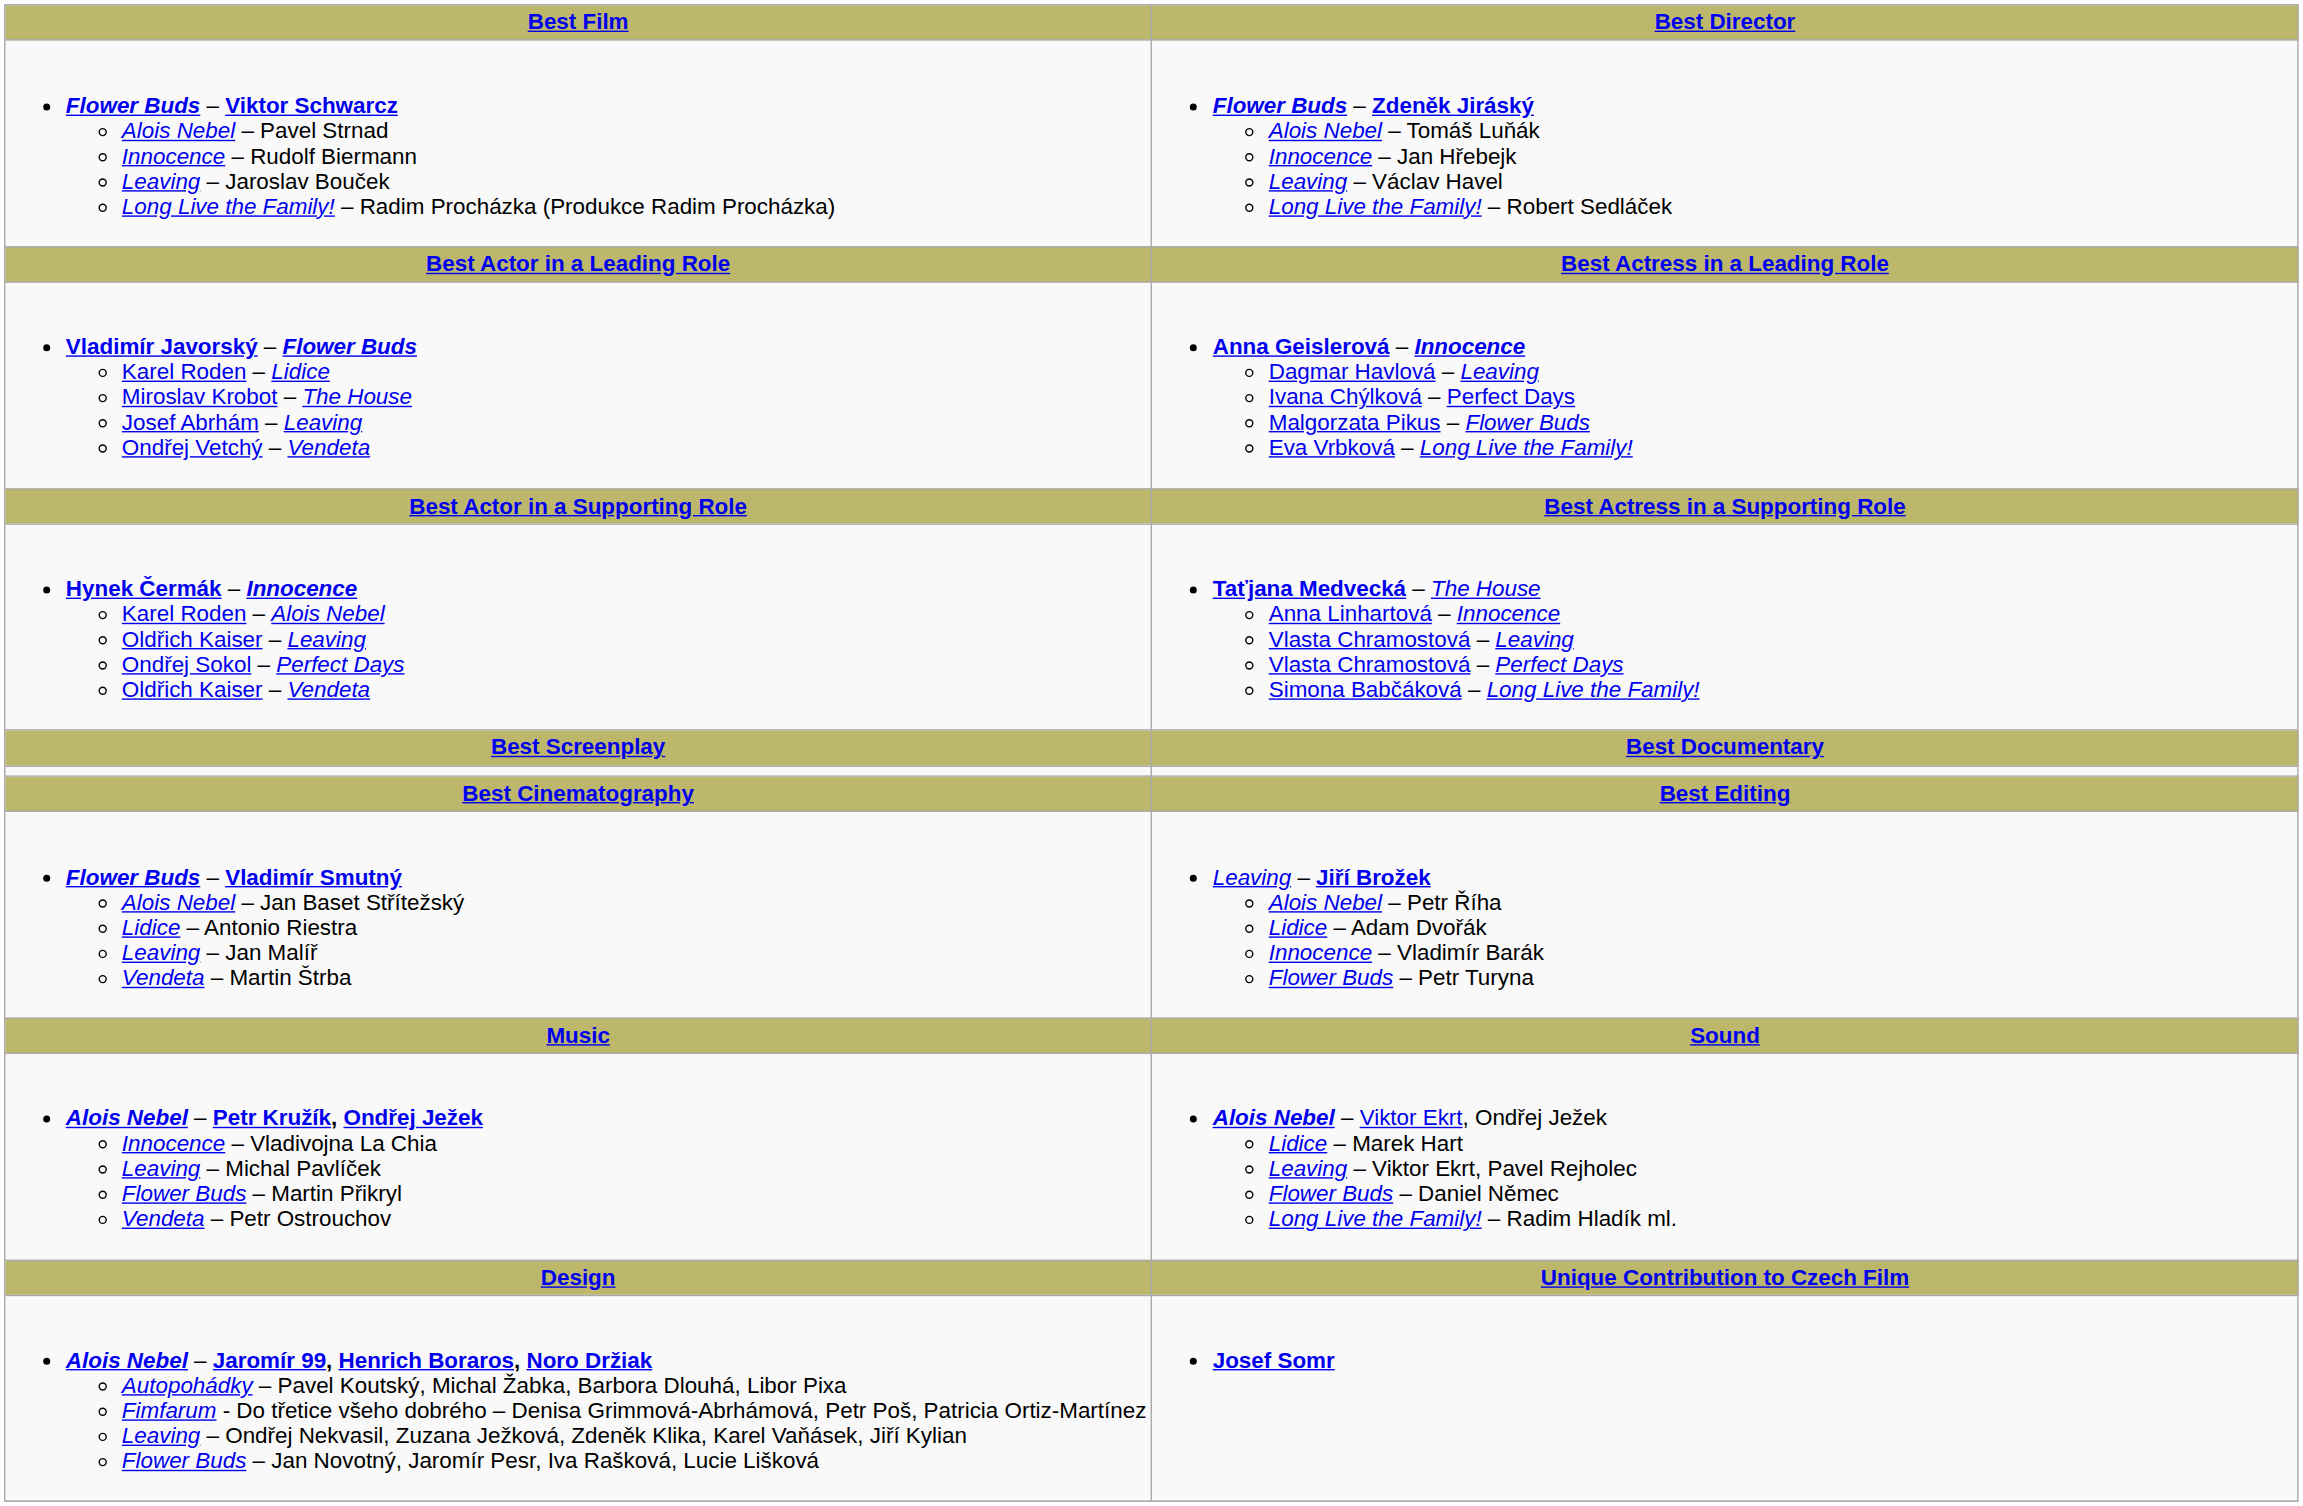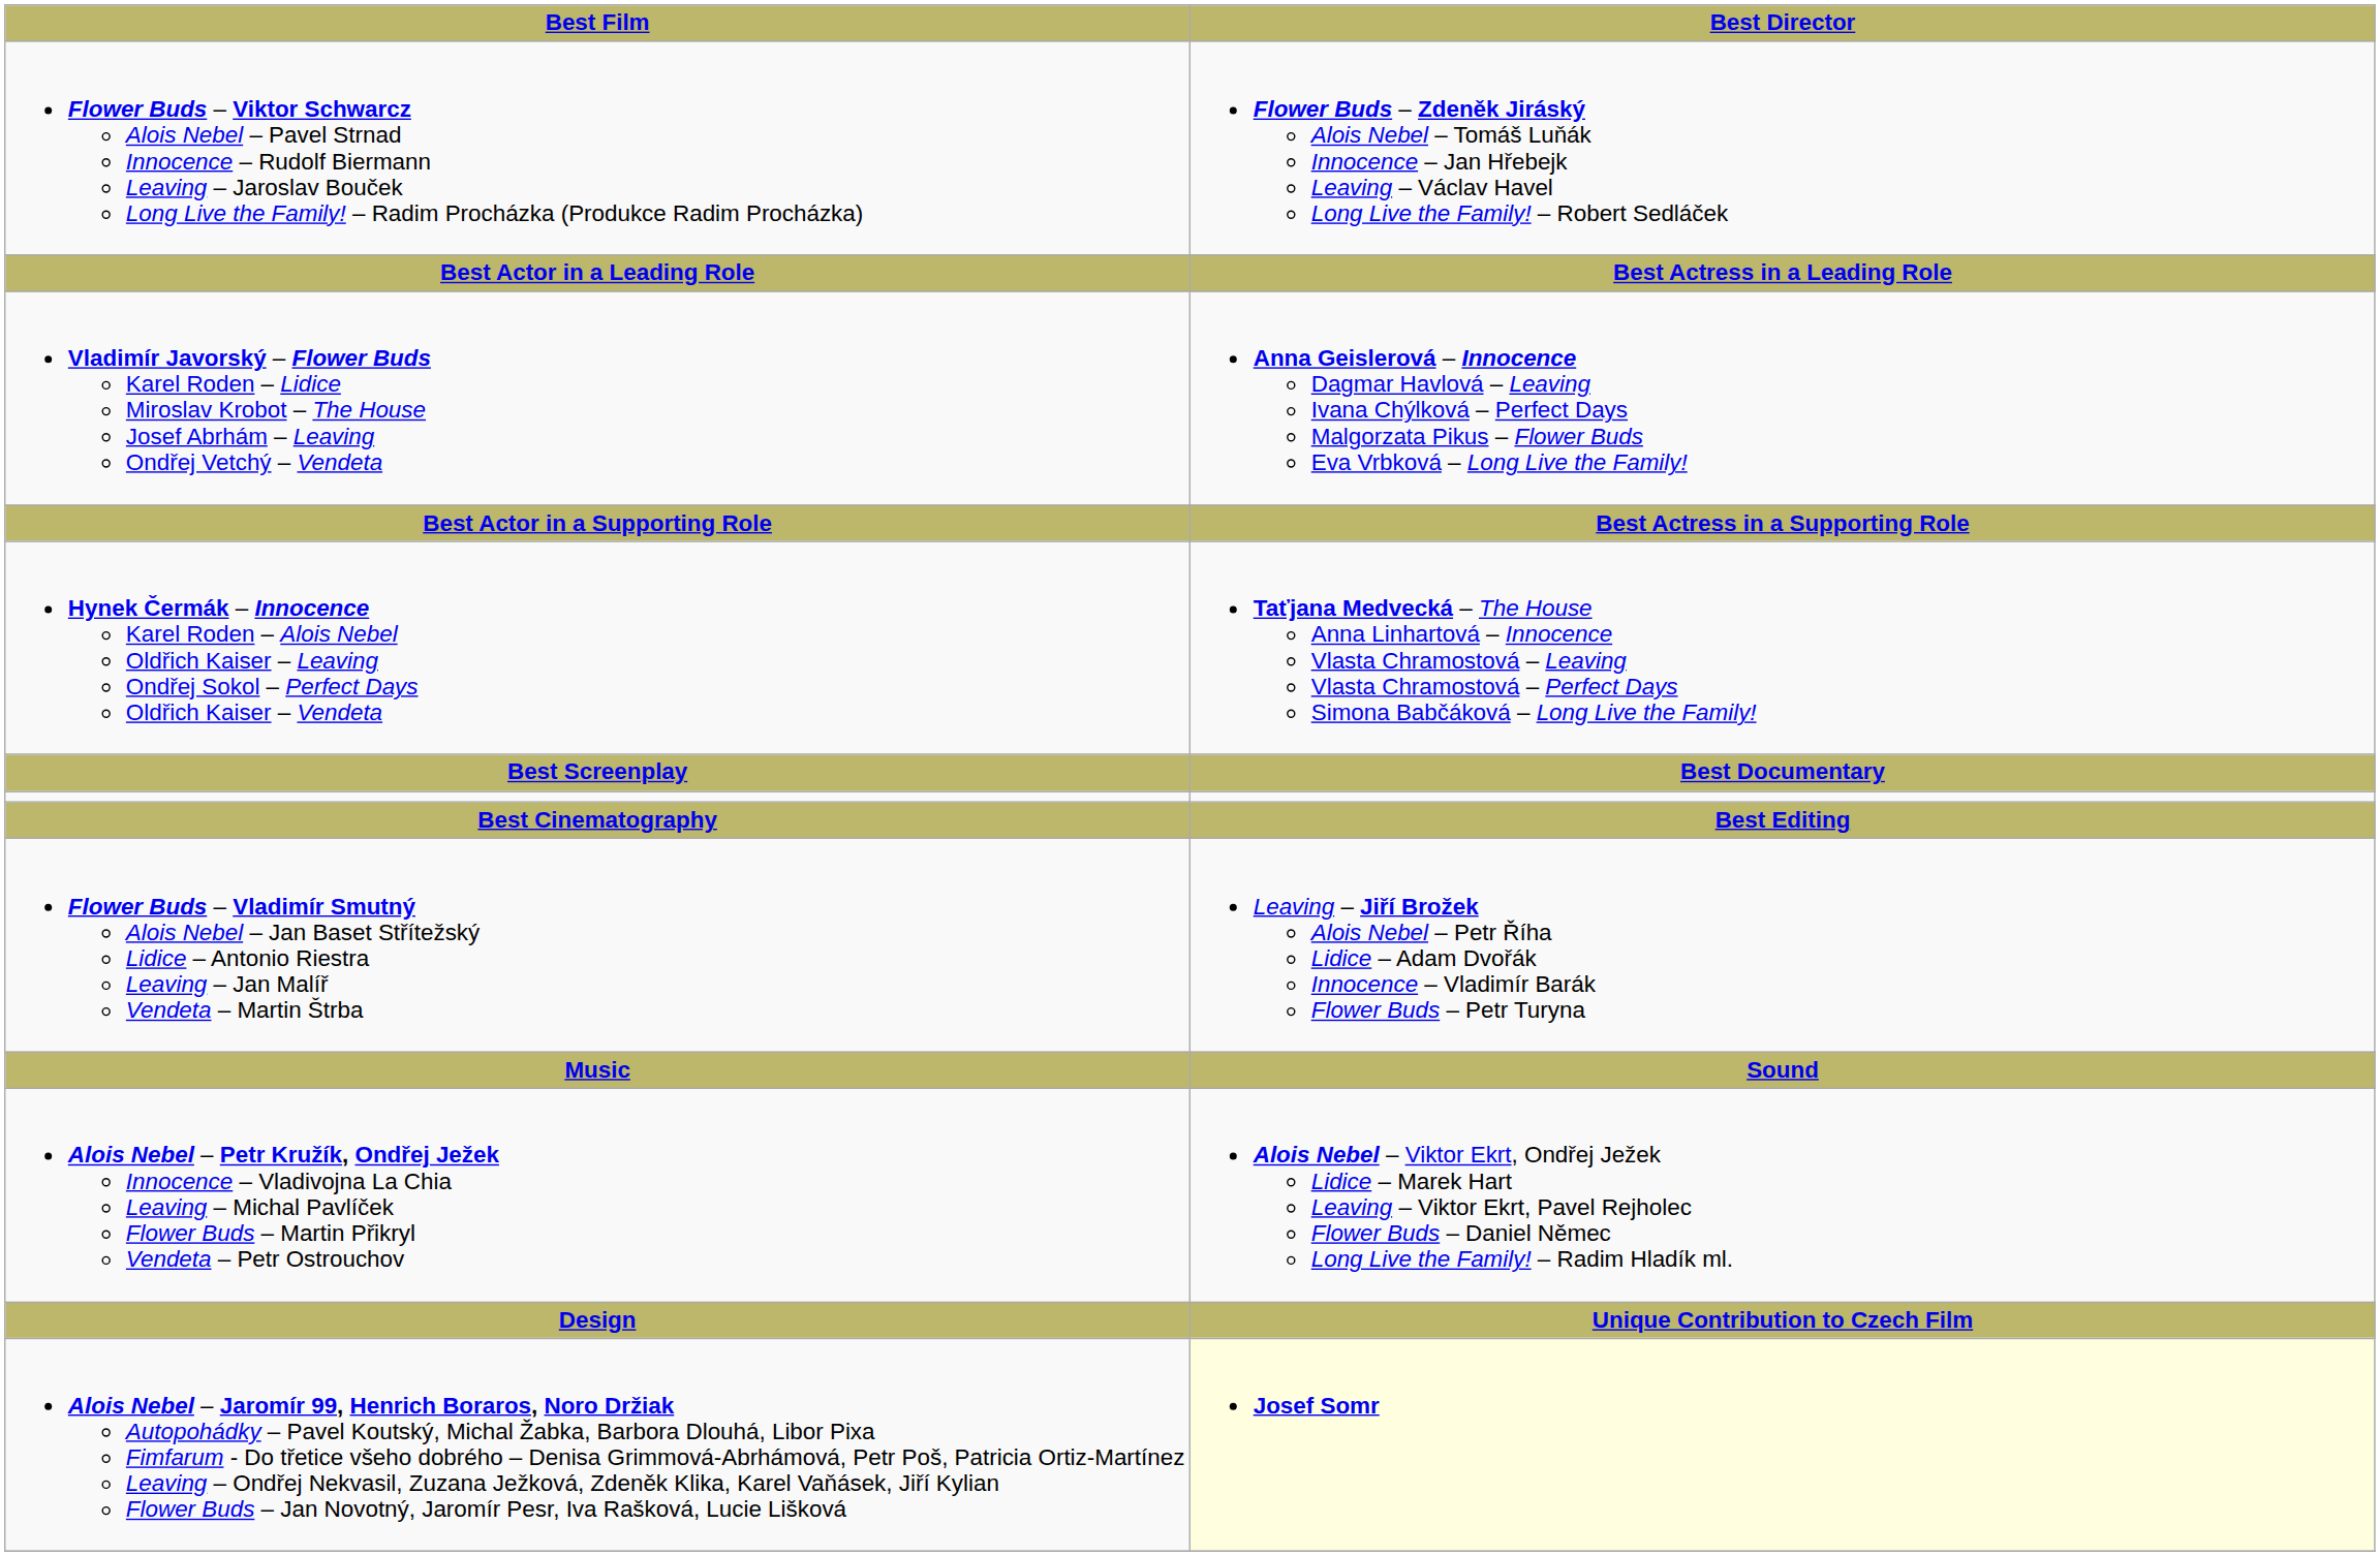row 14 | Best Director: no background -> lightyellow background
